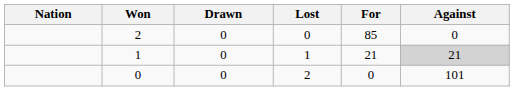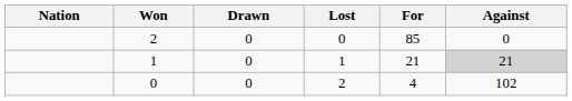row 4 | For: 0 -> 4
row 4 | Against: 101 -> 102
